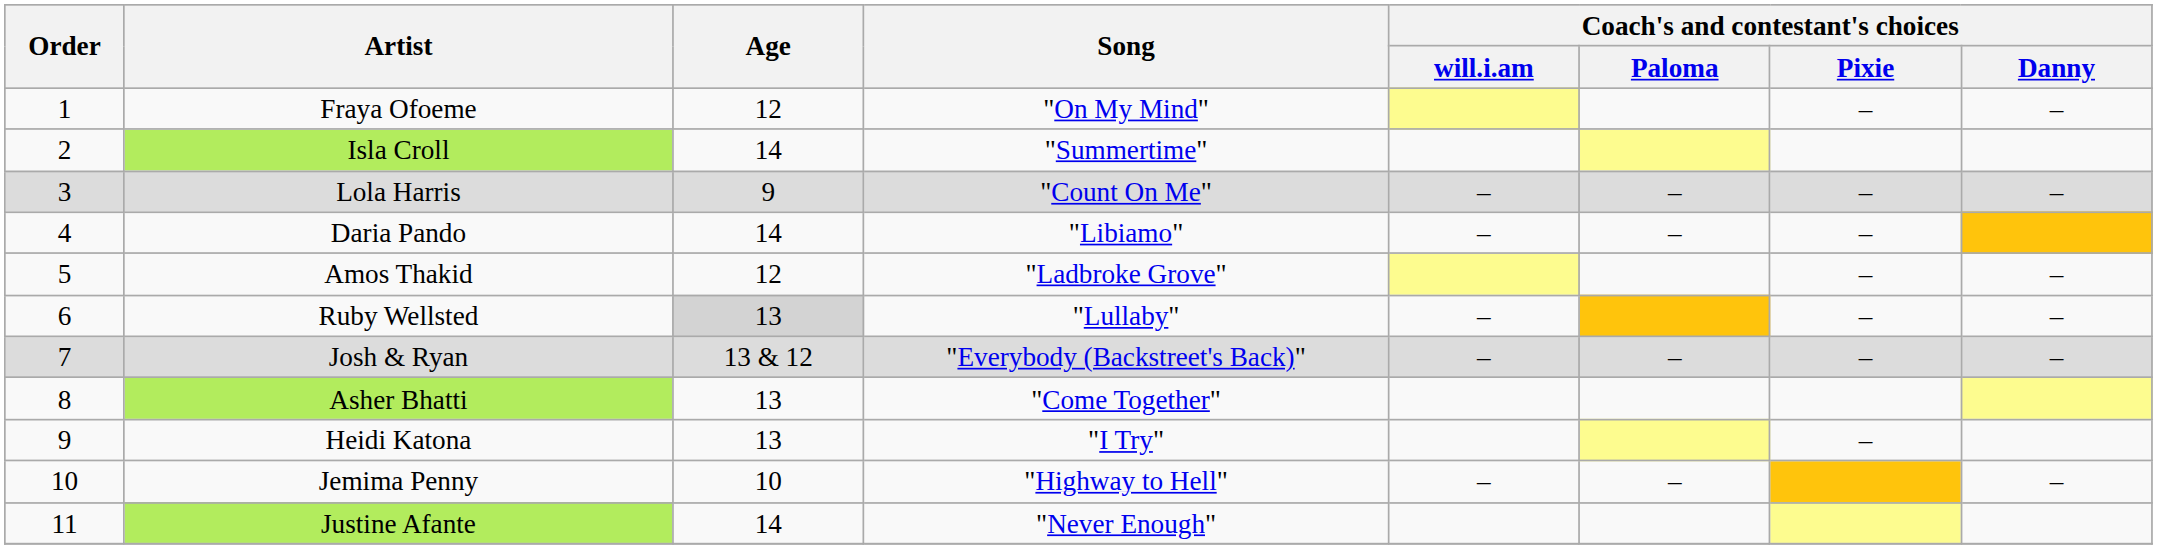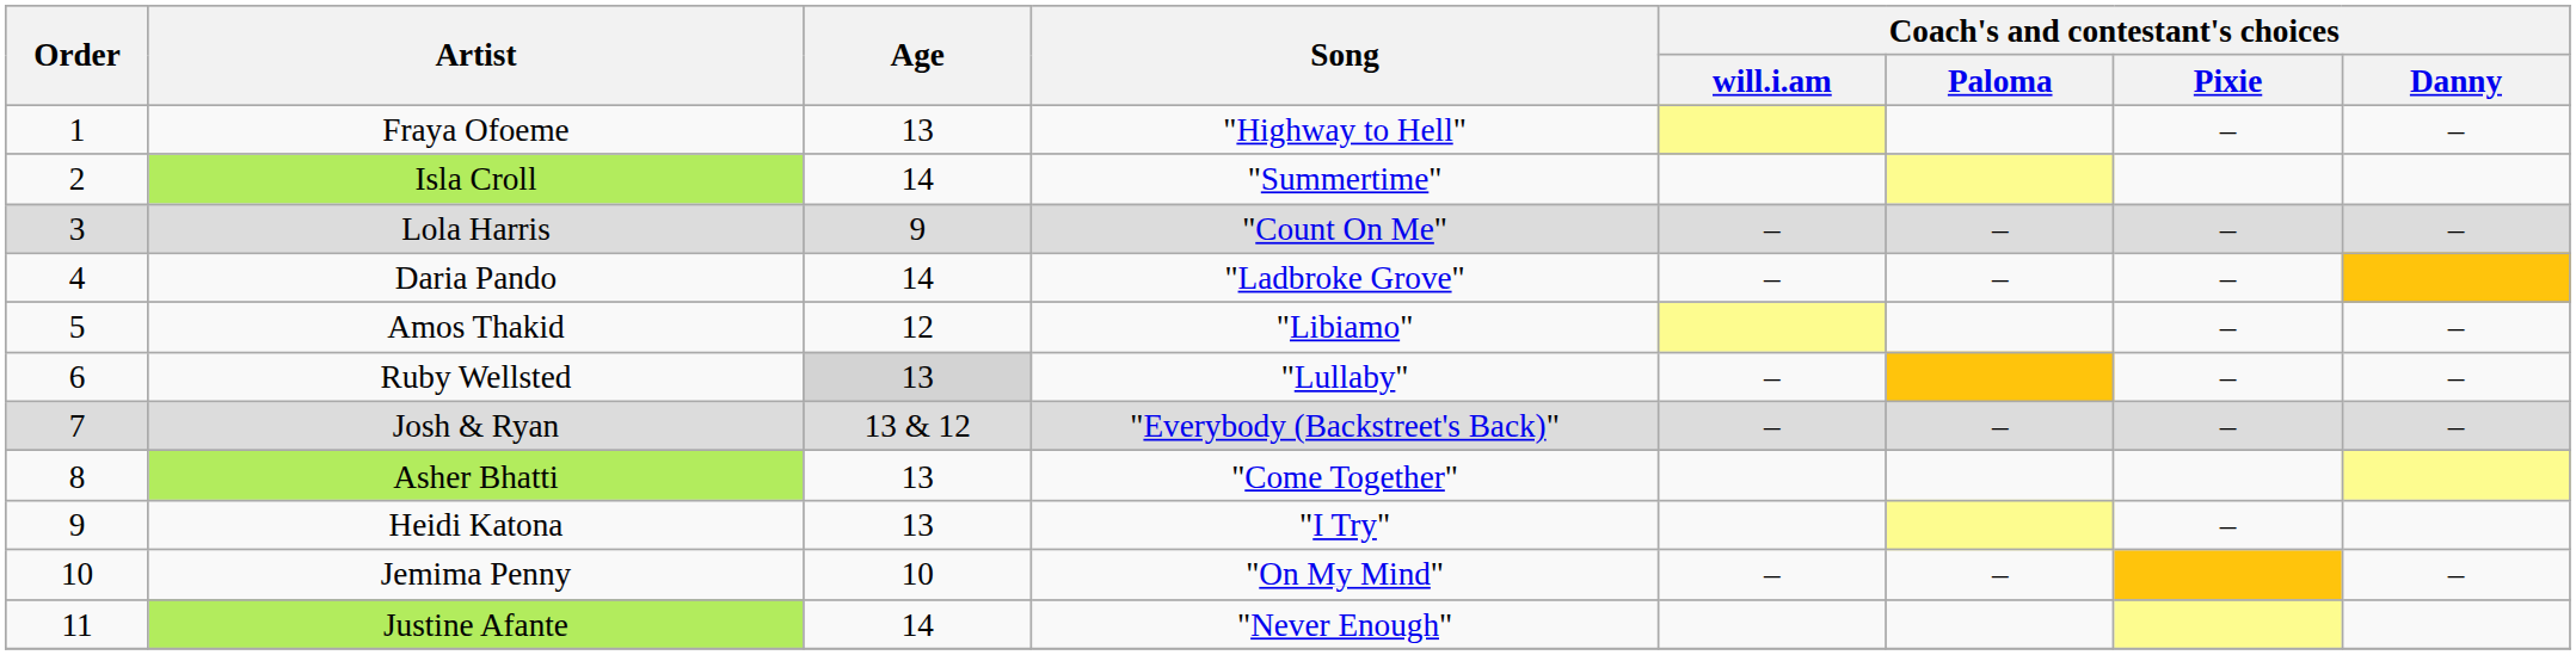Fraya Ofoeme | Age: 12 -> 13
Fraya Ofoeme | Song: "On My Mind" -> "Highway to Hell"
Daria Pando | Song: "Libiamo" -> "Ladbroke Grove"
Amos Thakid | Song: "Ladbroke Grove" -> "Libiamo"
Jemima Penny | Song: "Highway to Hell" -> "On My Mind"
